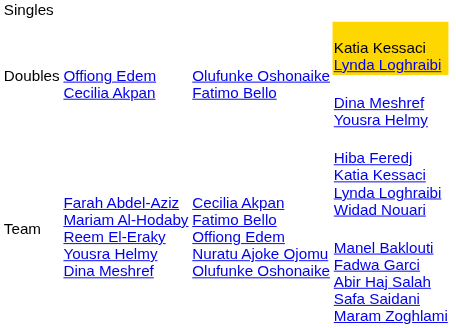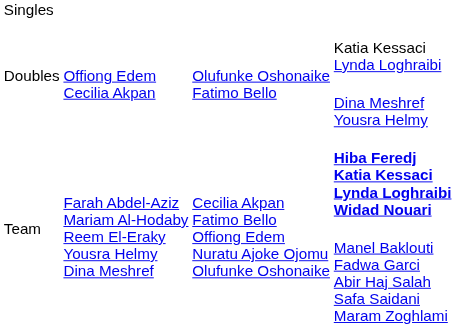Katia Kessaci Lynda Loghraibi | column 4: gold background -> no background
Hiba Feredj Katia Kessaci Lynda Loghraibi Widad Nouari | column 4: normal -> bold
